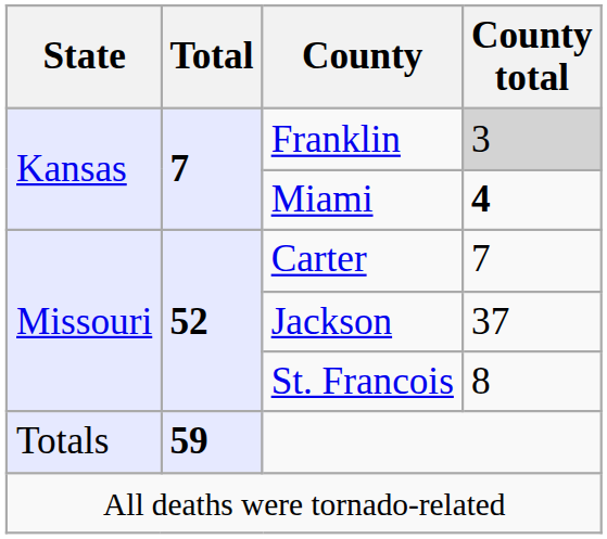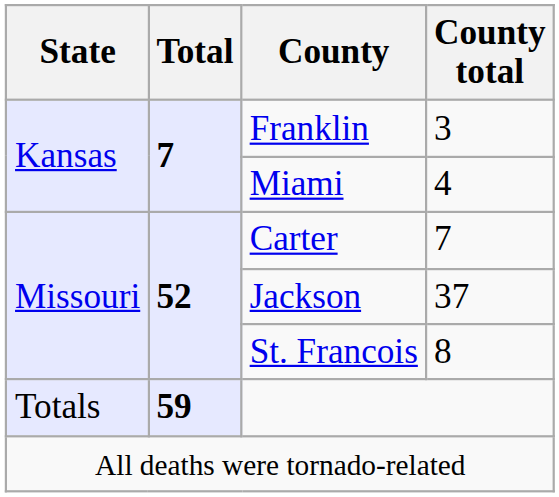Franklin | County total: lightgrey background -> no background
Miami | County total: bold -> normal
